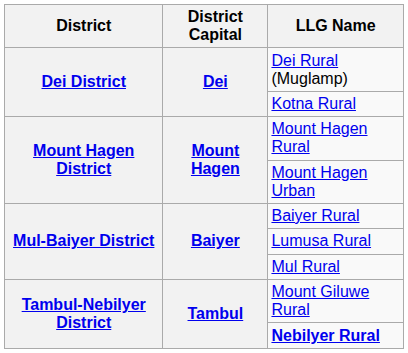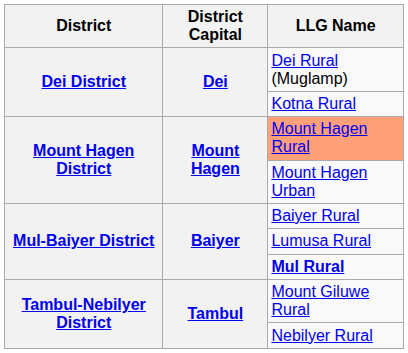Mount Hagen Rural | LLG Name: no background -> lightsalmon background
Mul Rural | LLG Name: normal -> bold
Nebilyer Rural | LLG Name: bold -> normal
